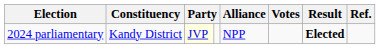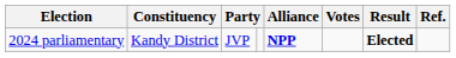2024 parliamentary | column 3: lightyellow background -> no background
2024 parliamentary | Alliance: normal -> bold
